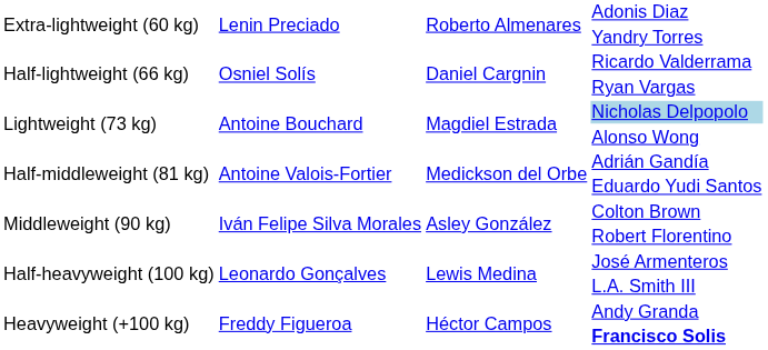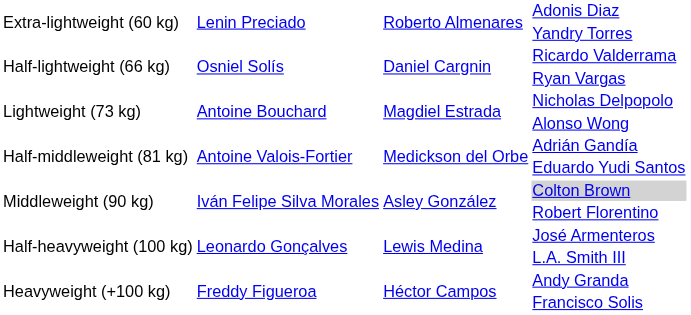Nicholas Delpopolo | column 4: lightblue background -> no background
Colton Brown | column 4: no background -> lightgrey background
Francisco Solis | column 4: bold -> normal
